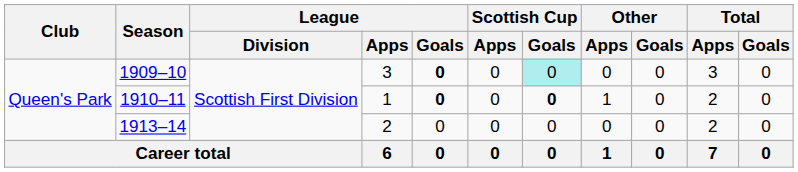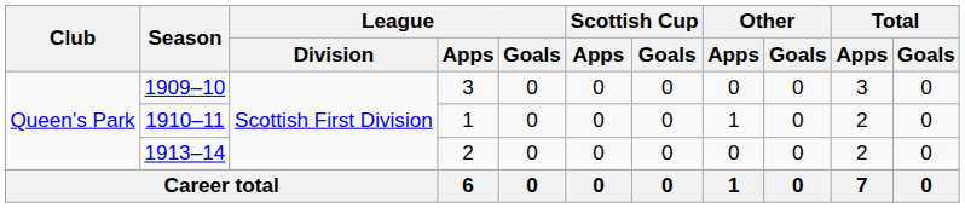1909–10 | League / Goals: bold -> normal
1909–10 | Scottish Cup / Goals: paleturquoise background -> no background
1910–11 | League / Goals: bold -> normal
1910–11 | Scottish Cup / Goals: bold -> normal
